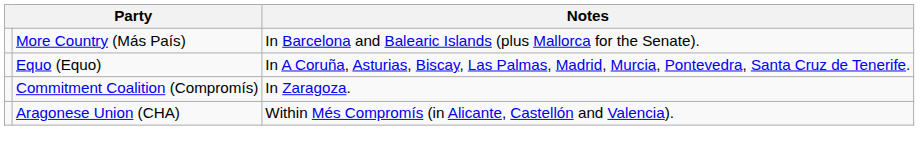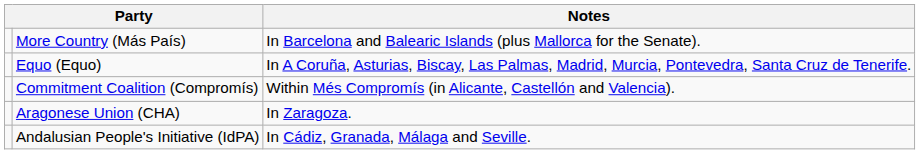Commitment Coalition (Compromís) | Notes: In Zaragoza. -> Within Més Compromís (in Alicante, Castellón and Valencia).
Aragonese Union (CHA) | Notes: Within Més Compromís (in Alicante, Castellón and Valencia). -> In Zaragoza.
+ row: Andalusian People's Initiative (IdPA) | In Cádiz, Granada, Málaga and Seville.
